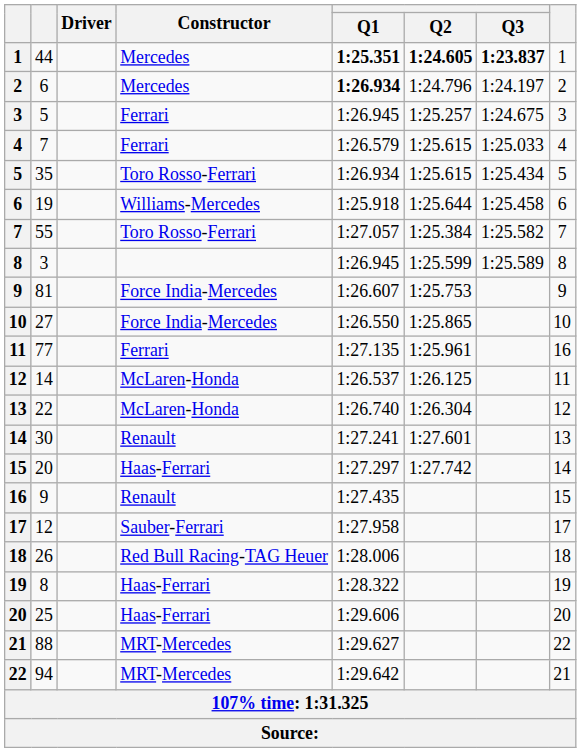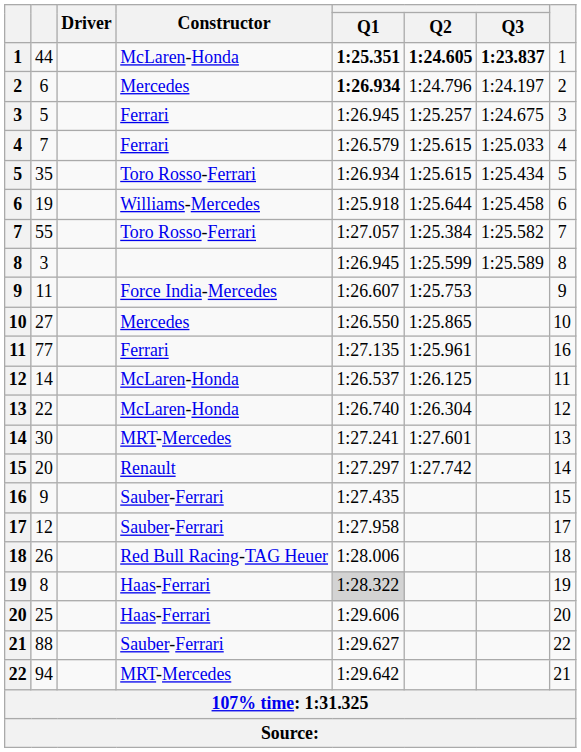row 3 | Constructor: Mercedes -> McLaren-Honda
row 11 | column 2: 81 -> 11
row 12 | Constructor: Force India-Mercedes -> Mercedes
row 16 | Constructor: Renault -> MRT-Mercedes
row 17 | Constructor: Haas-Ferrari -> Renault
row 18 | Constructor: Renault -> Sauber-Ferrari
row 21 | Q1: no background -> lightgrey background
row 23 | Constructor: MRT-Mercedes -> Sauber-Ferrari
